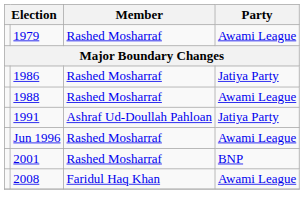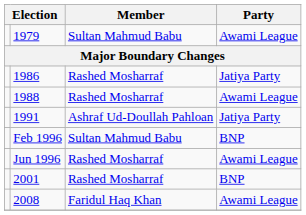1979 | Member: Rashed Mosharraf -> Sultan Mahmud Babu
+ row: Feb 1996 | Sultan Mahmud Babu | BNP
